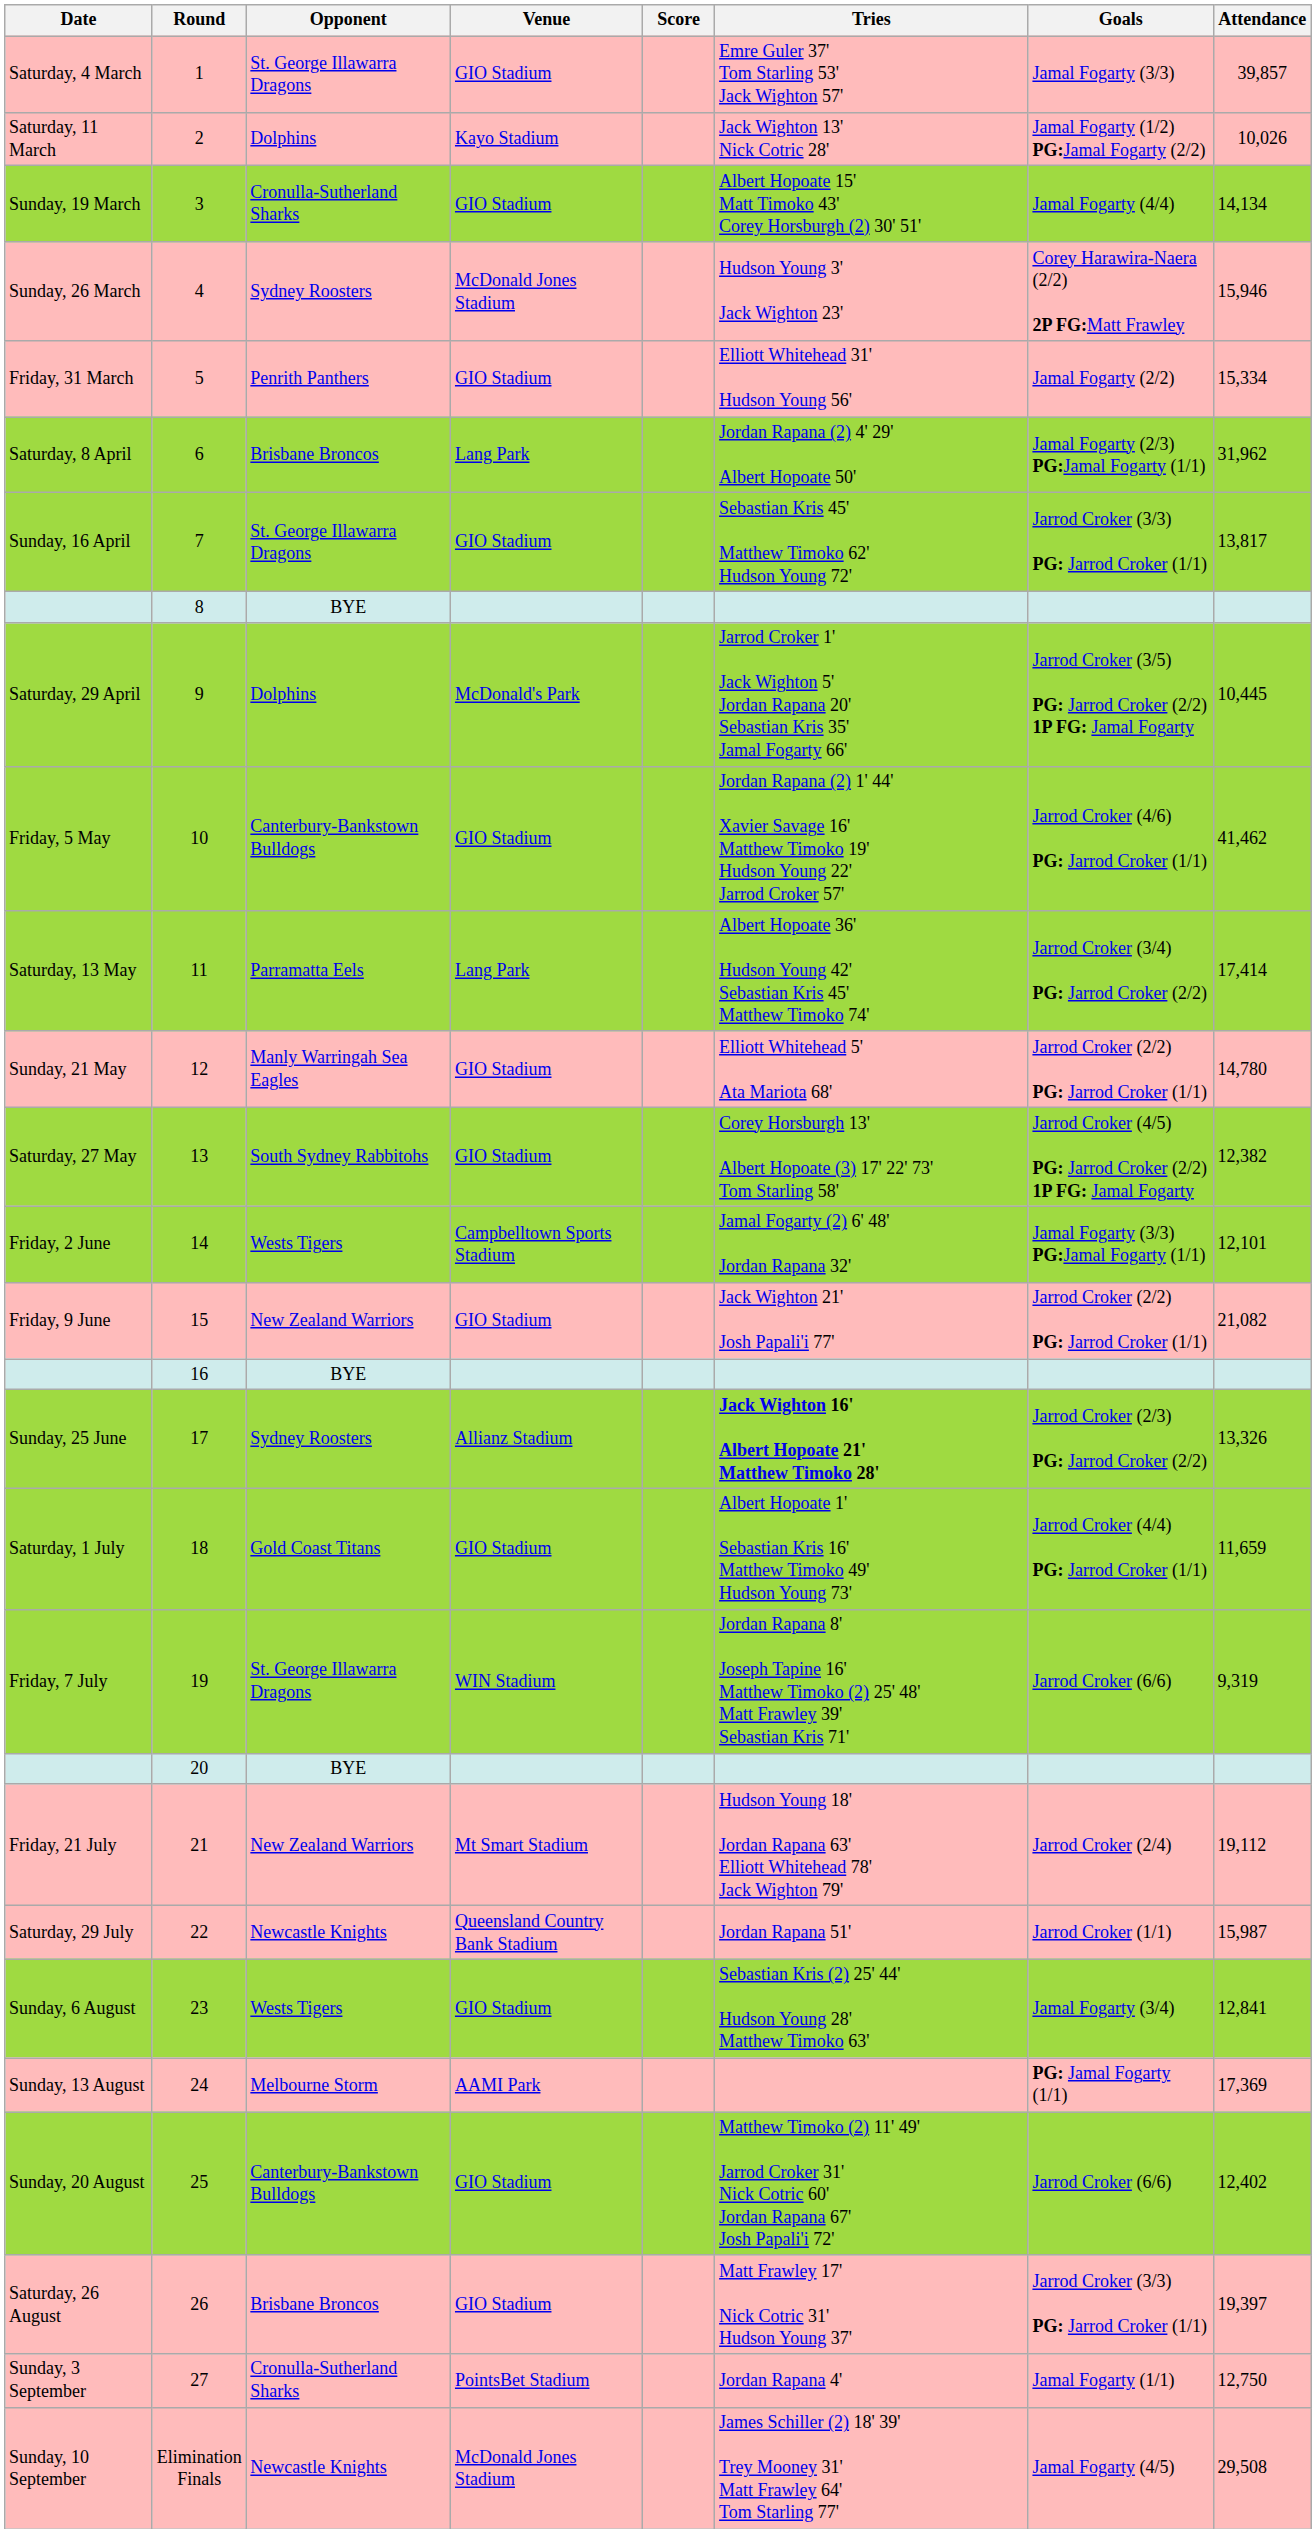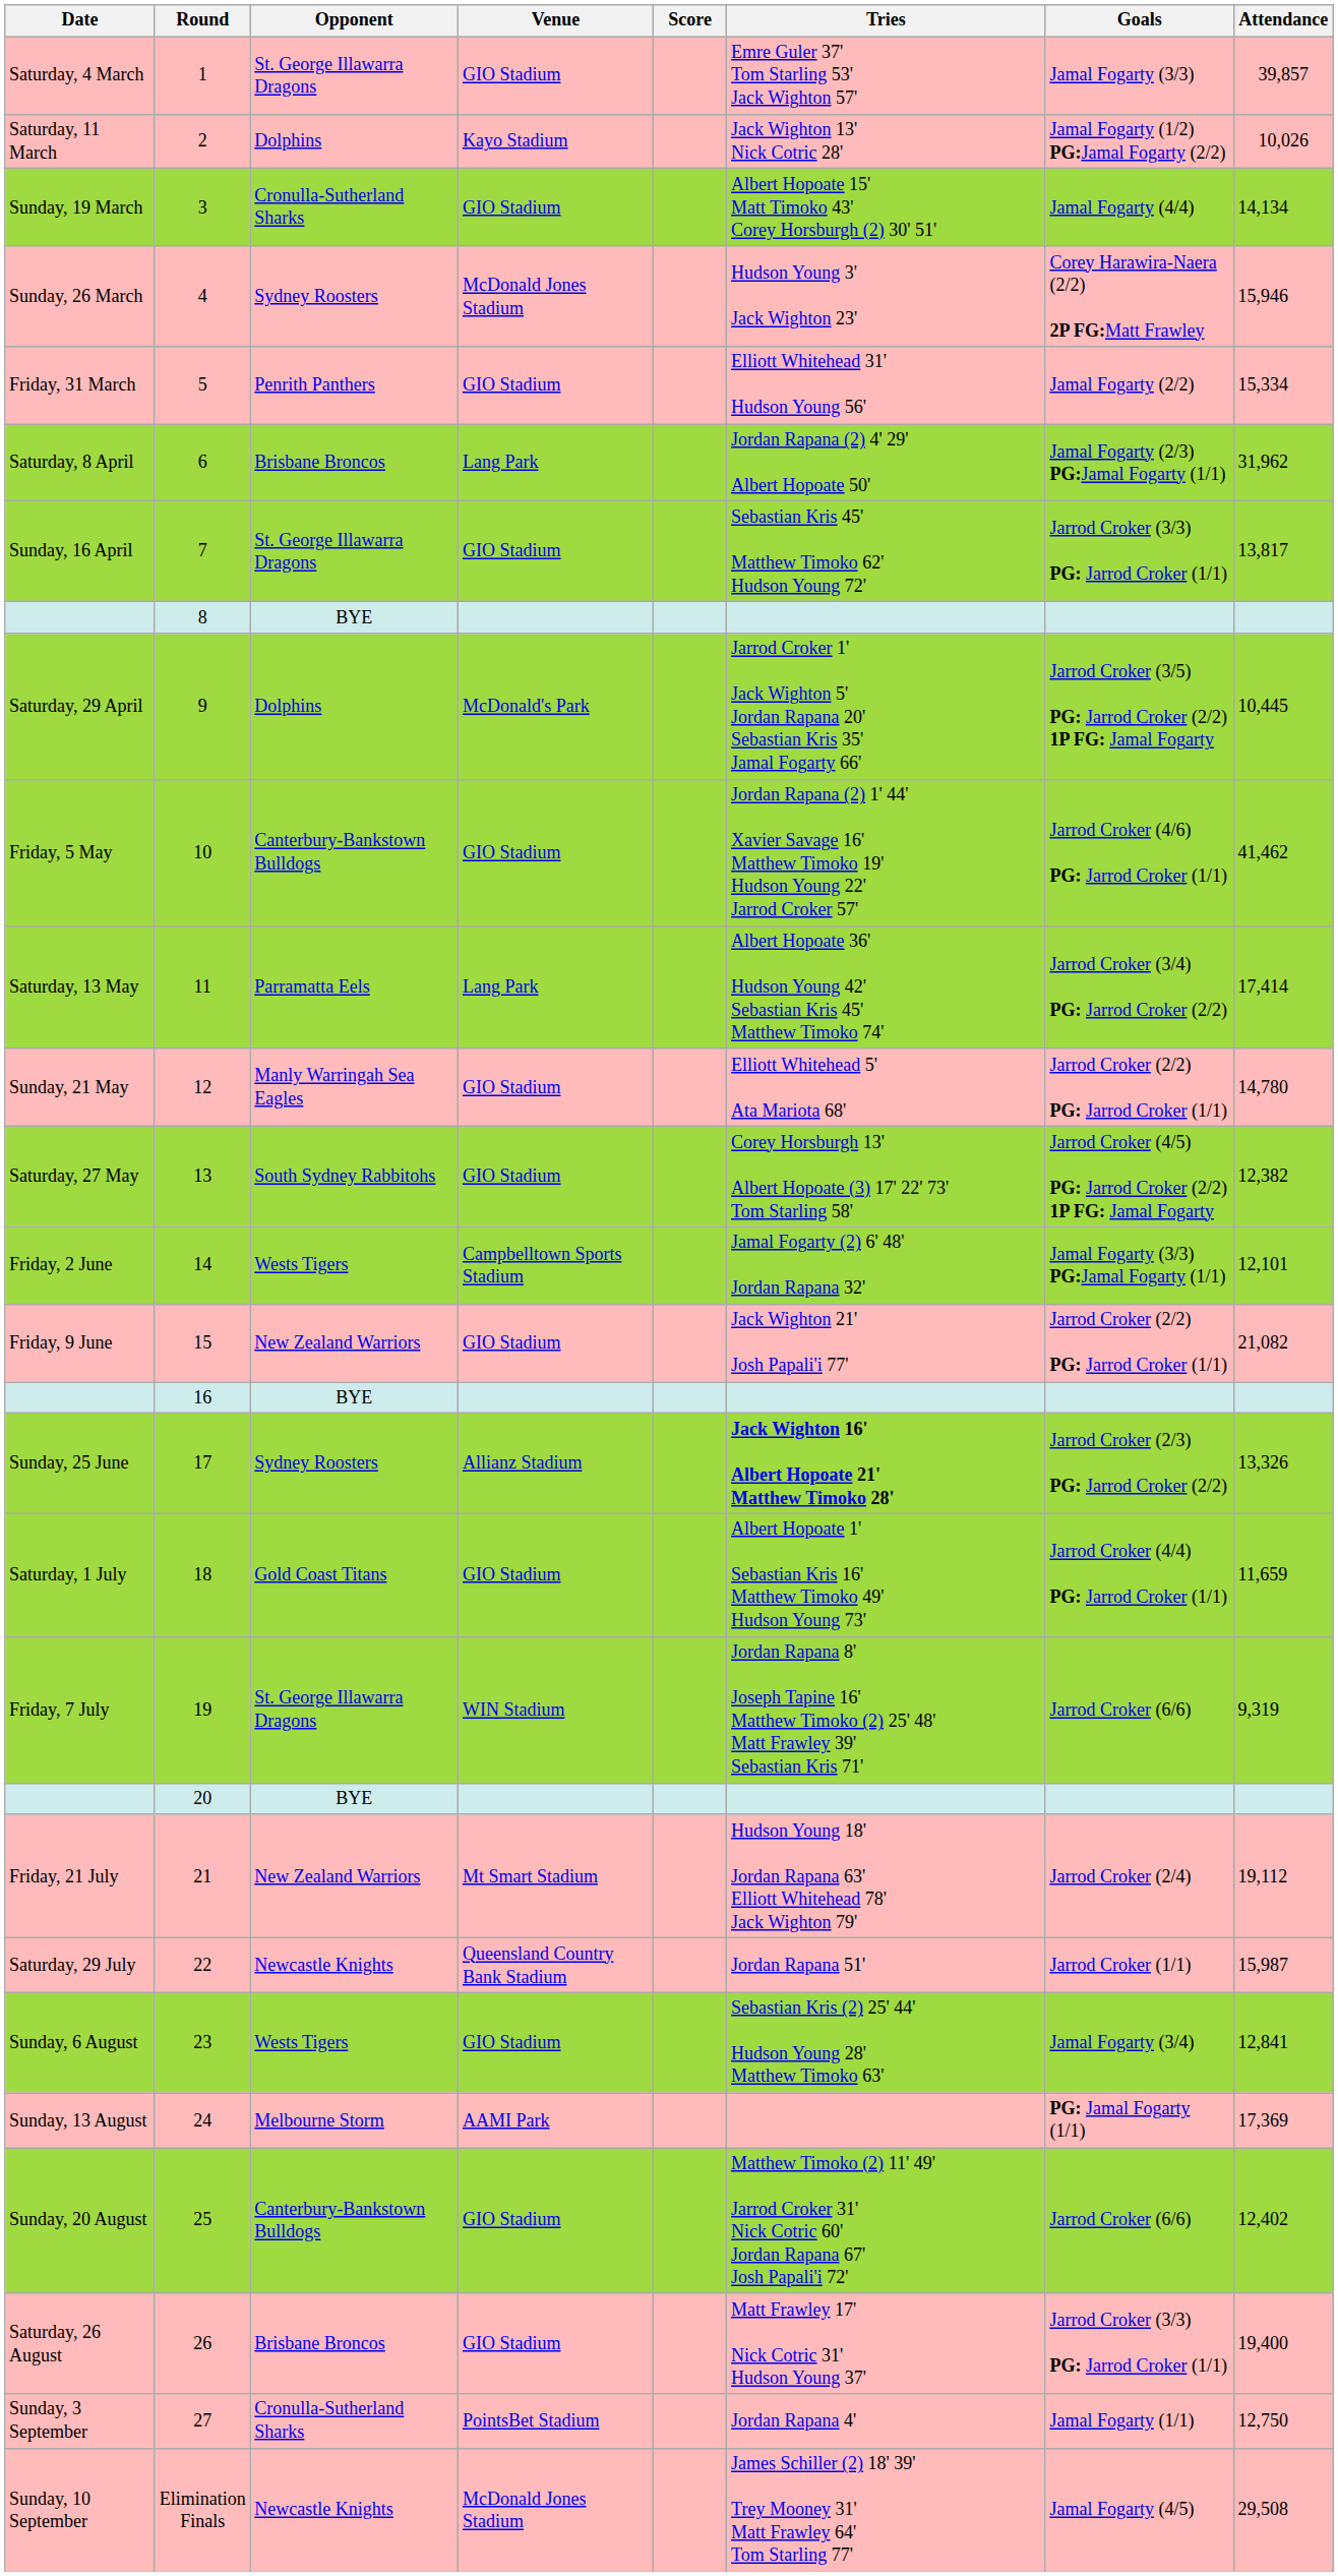Saturday, 26 August | Attendance: 19,397 -> 19,400
